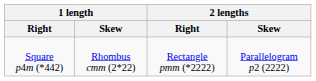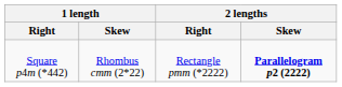Square p4m (*442) | 2 lengths / Skew: normal -> bold
